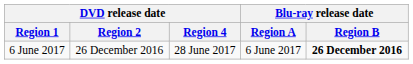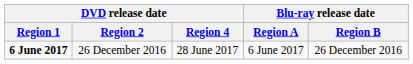row 3 | DVD release date / Region 1: normal -> bold
row 3 | Blu-ray release date / Region B: bold -> normal
